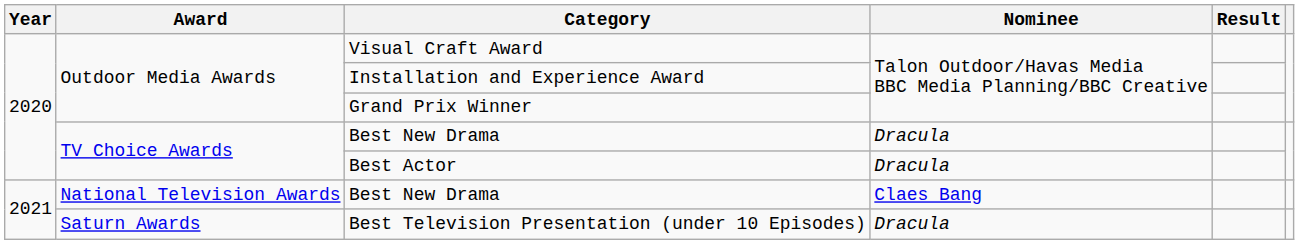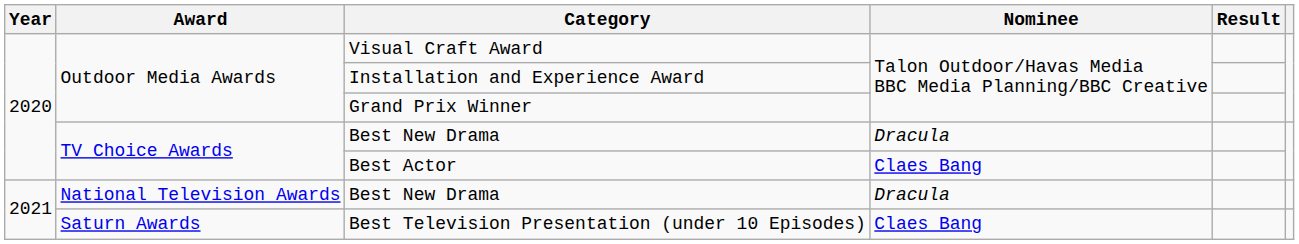Best Actor | Nominee: Dracula -> Claes Bang
National Television Awards / Best New Drama | Nominee: Claes Bang -> Dracula
Best Television Presentation (under 10 Episodes) | Nominee: Dracula -> Claes Bang
